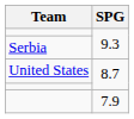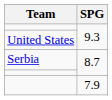row 3 | Team: Serbia -> United States
row 4 | Team: United States -> Serbia
